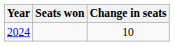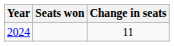2024 | Change in seats: 10 -> 11
